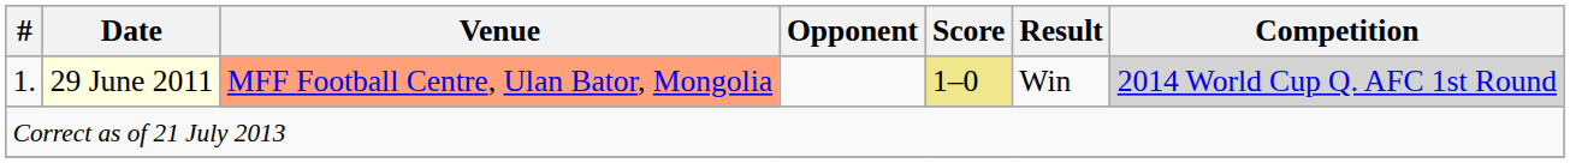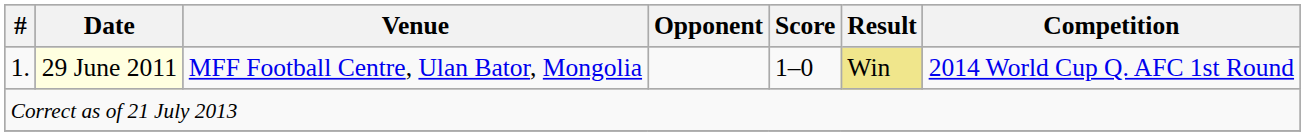1. | Venue: lightsalmon background -> no background
1. | Score: khaki background -> no background
1. | Result: no background -> khaki background
1. | Competition: lightgrey background -> no background
